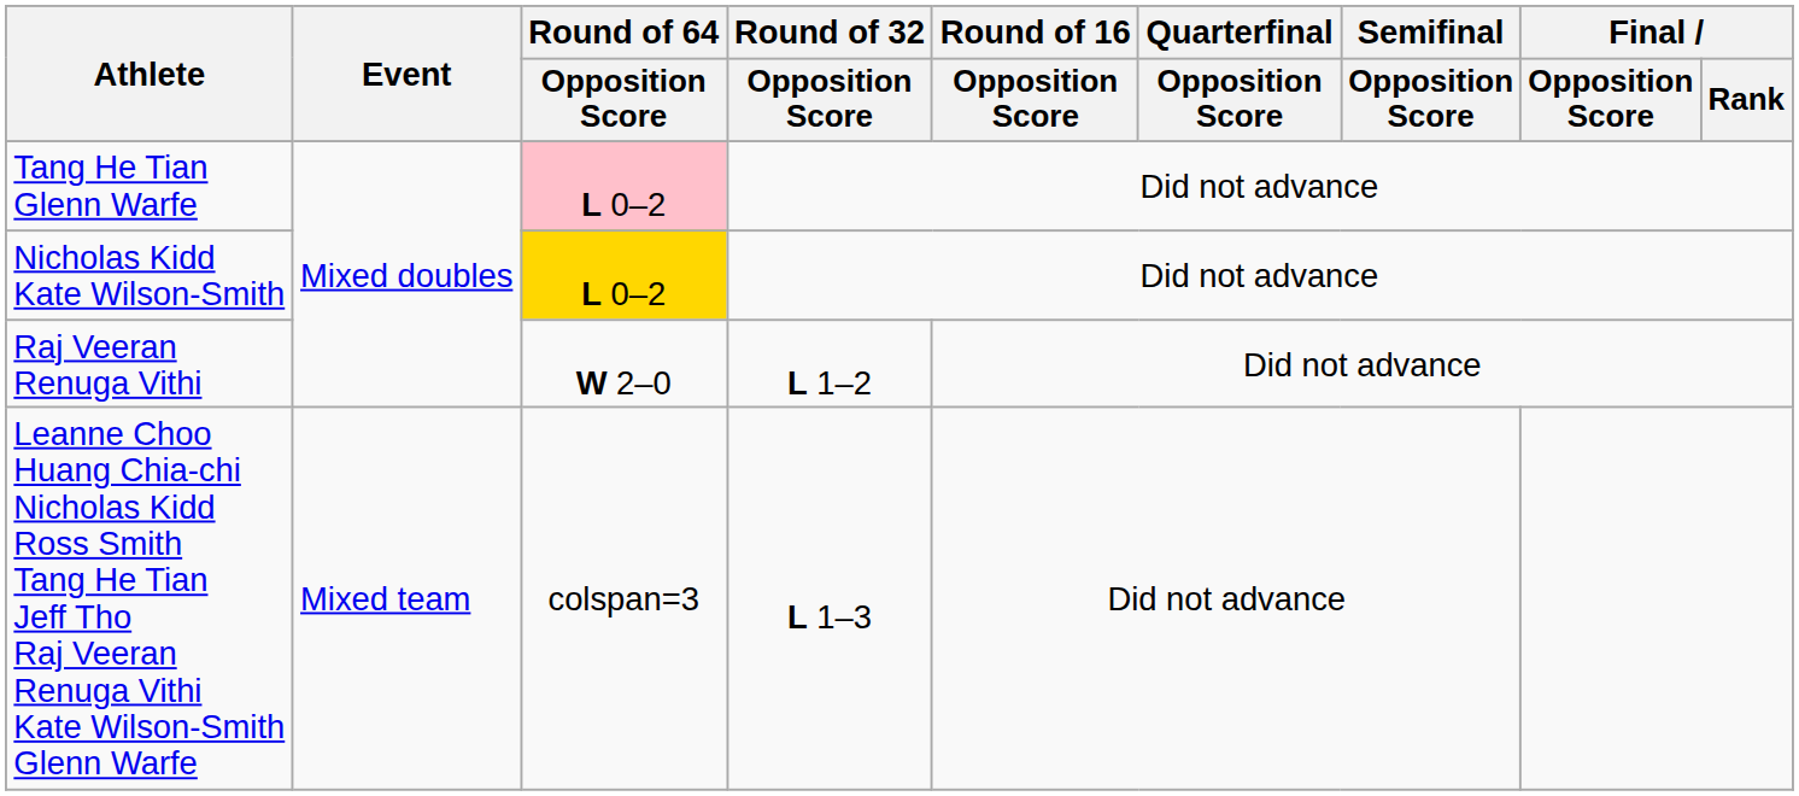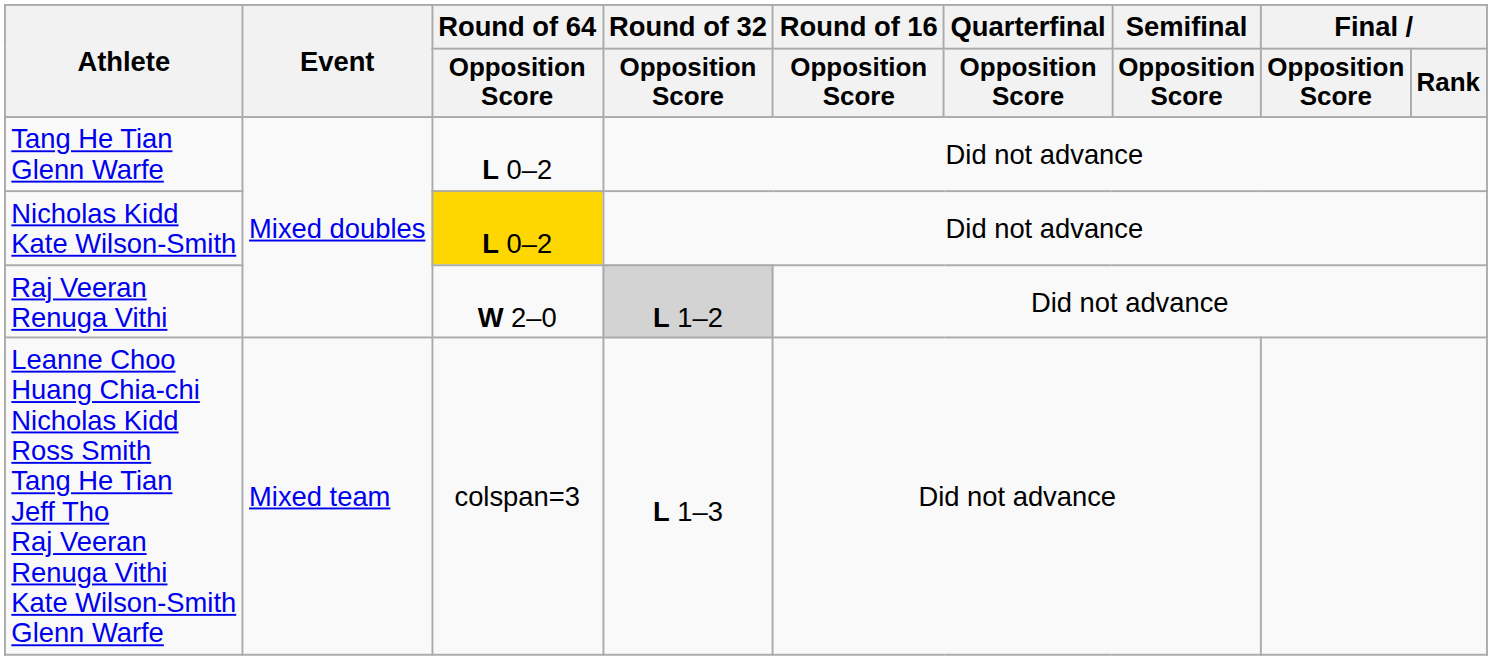Tang He Tian Glenn Warfe | Round of 64 / Opposition Score: pink background -> no background
Raj Veeran Renuga Vithi | Round of 32 / Opposition Score: no background -> lightgrey background
